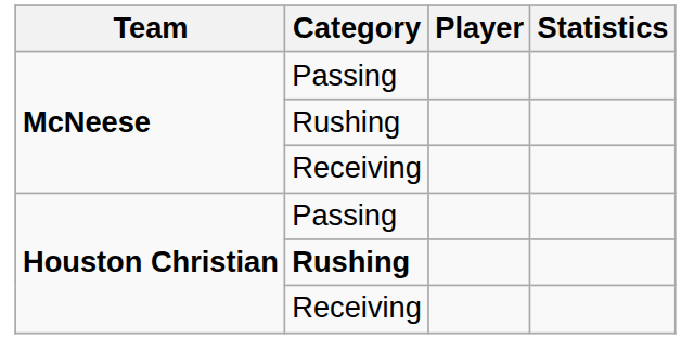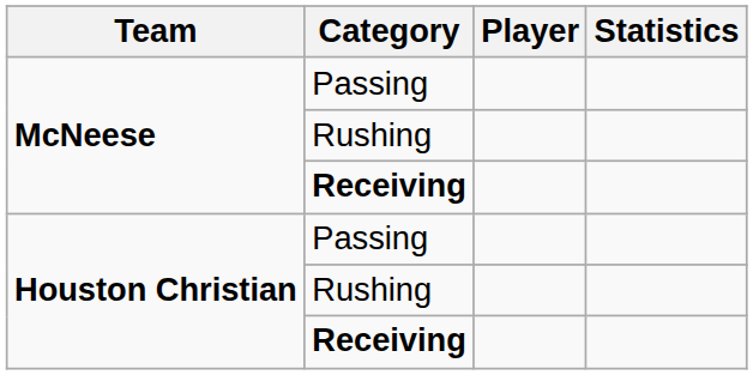McNeese / Receiving | Category: normal -> bold
Houston Christian / Rushing | Category: bold -> normal
Houston Christian / Receiving | Category: normal -> bold
